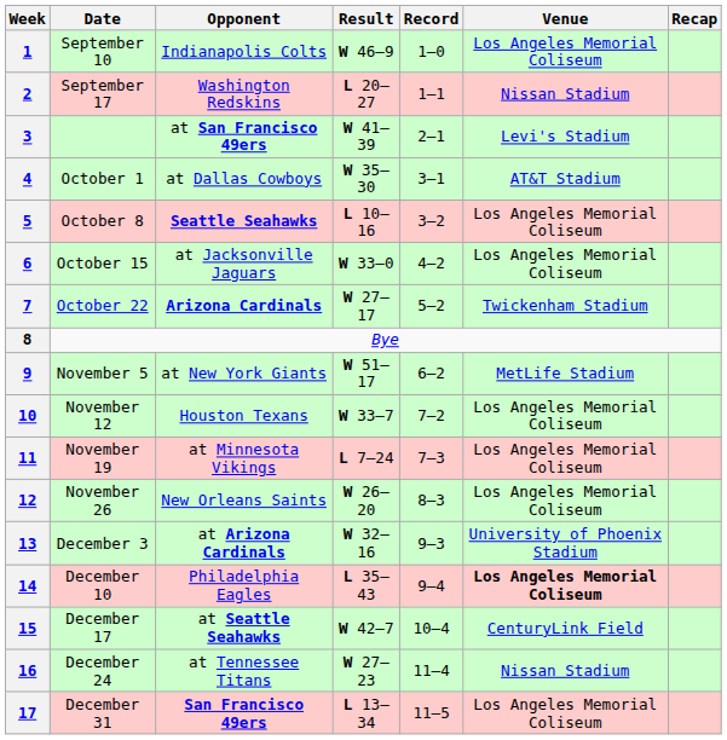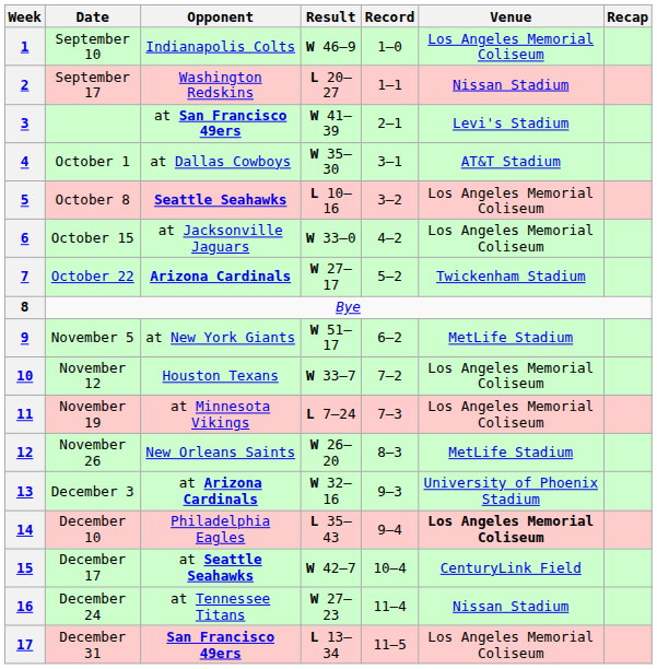12 | Venue: Los Angeles Memorial Coliseum -> MetLife Stadium
